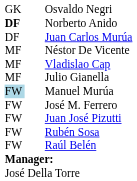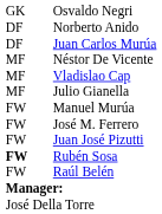Norberto Anido | column 1: bold -> normal
Manuel Murúa | column 1: lightblue background -> no background
Rubén Sosa | column 1: normal -> bold
